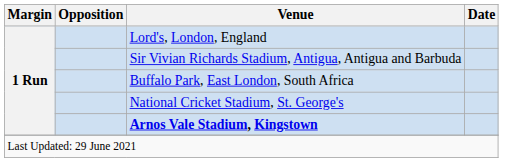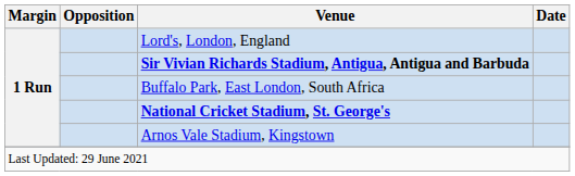Sir Vivian Richards Stadium, Antigua, Antigua and Barbuda | Venue: normal -> bold
National Cricket Stadium, St. George's | Venue: normal -> bold
Arnos Vale Stadium, Kingstown | Venue: bold -> normal
